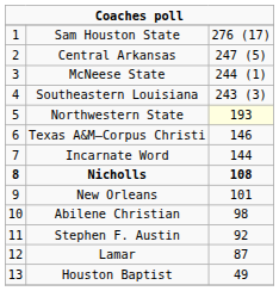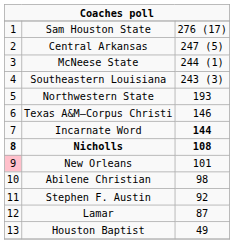Northwestern State | column 3: lightyellow background -> no background
Incarnate Word | column 3: normal -> bold
New Orleans | column 1: no background -> pink background
